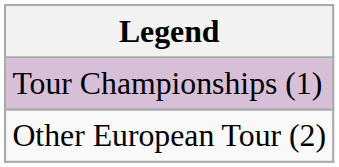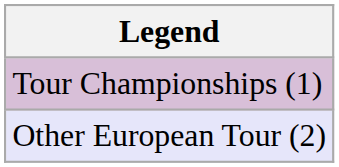row 3 | column 1: no background -> lavender background
